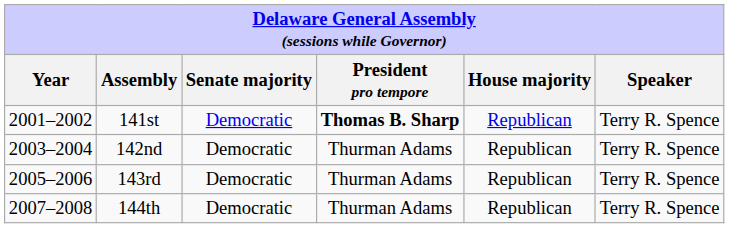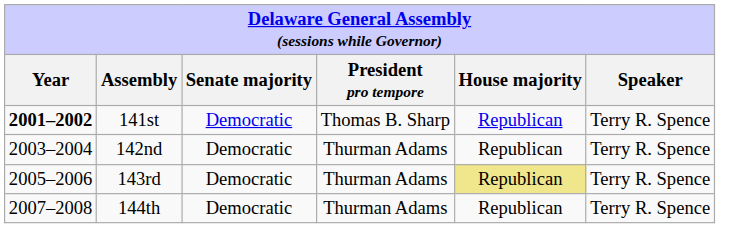141st | Year: normal -> bold
141st | President pro tempore: bold -> normal
143rd | House majority: no background -> khaki background
